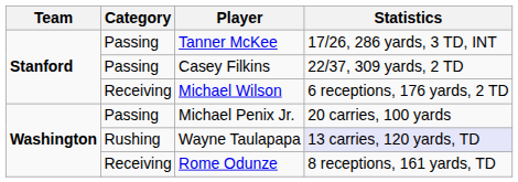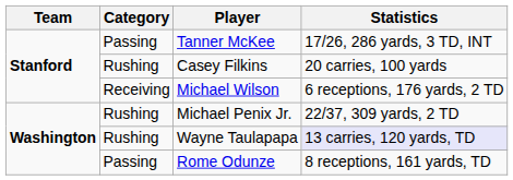Casey Filkins | Category: Passing -> Rushing
Casey Filkins | Statistics: 22/37, 309 yards, 2 TD -> 20 carries, 100 yards
Michael Penix Jr. | Category: Passing -> Rushing
Michael Penix Jr. | Statistics: 20 carries, 100 yards -> 22/37, 309 yards, 2 TD
Rome Odunze | Category: Receiving -> Passing
